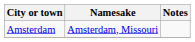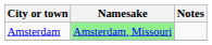Amsterdam | Namesake: no background -> lightgreen background
